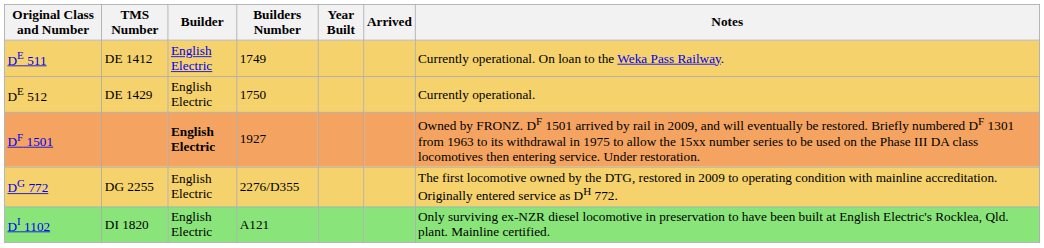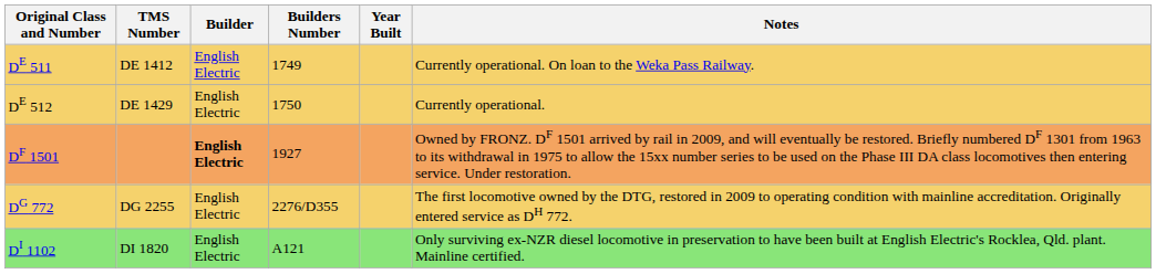- column: Arrived
